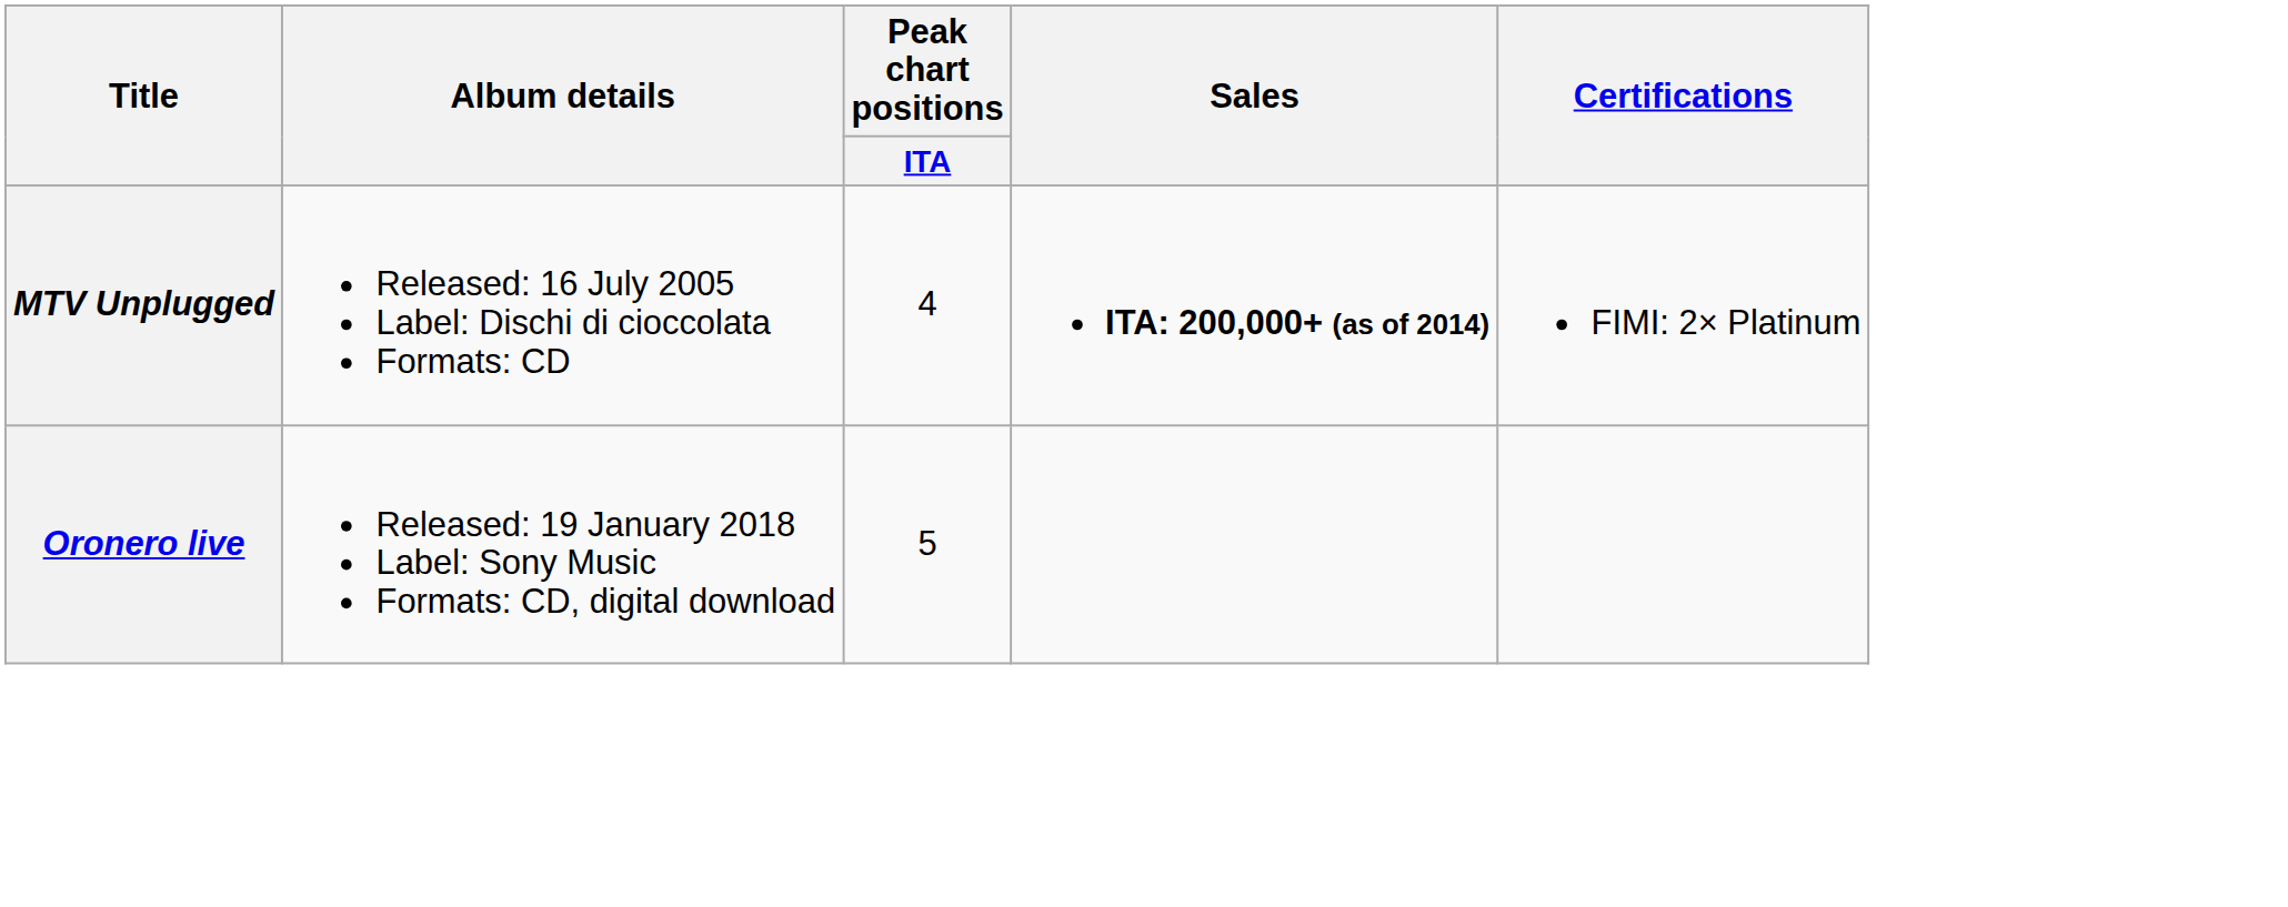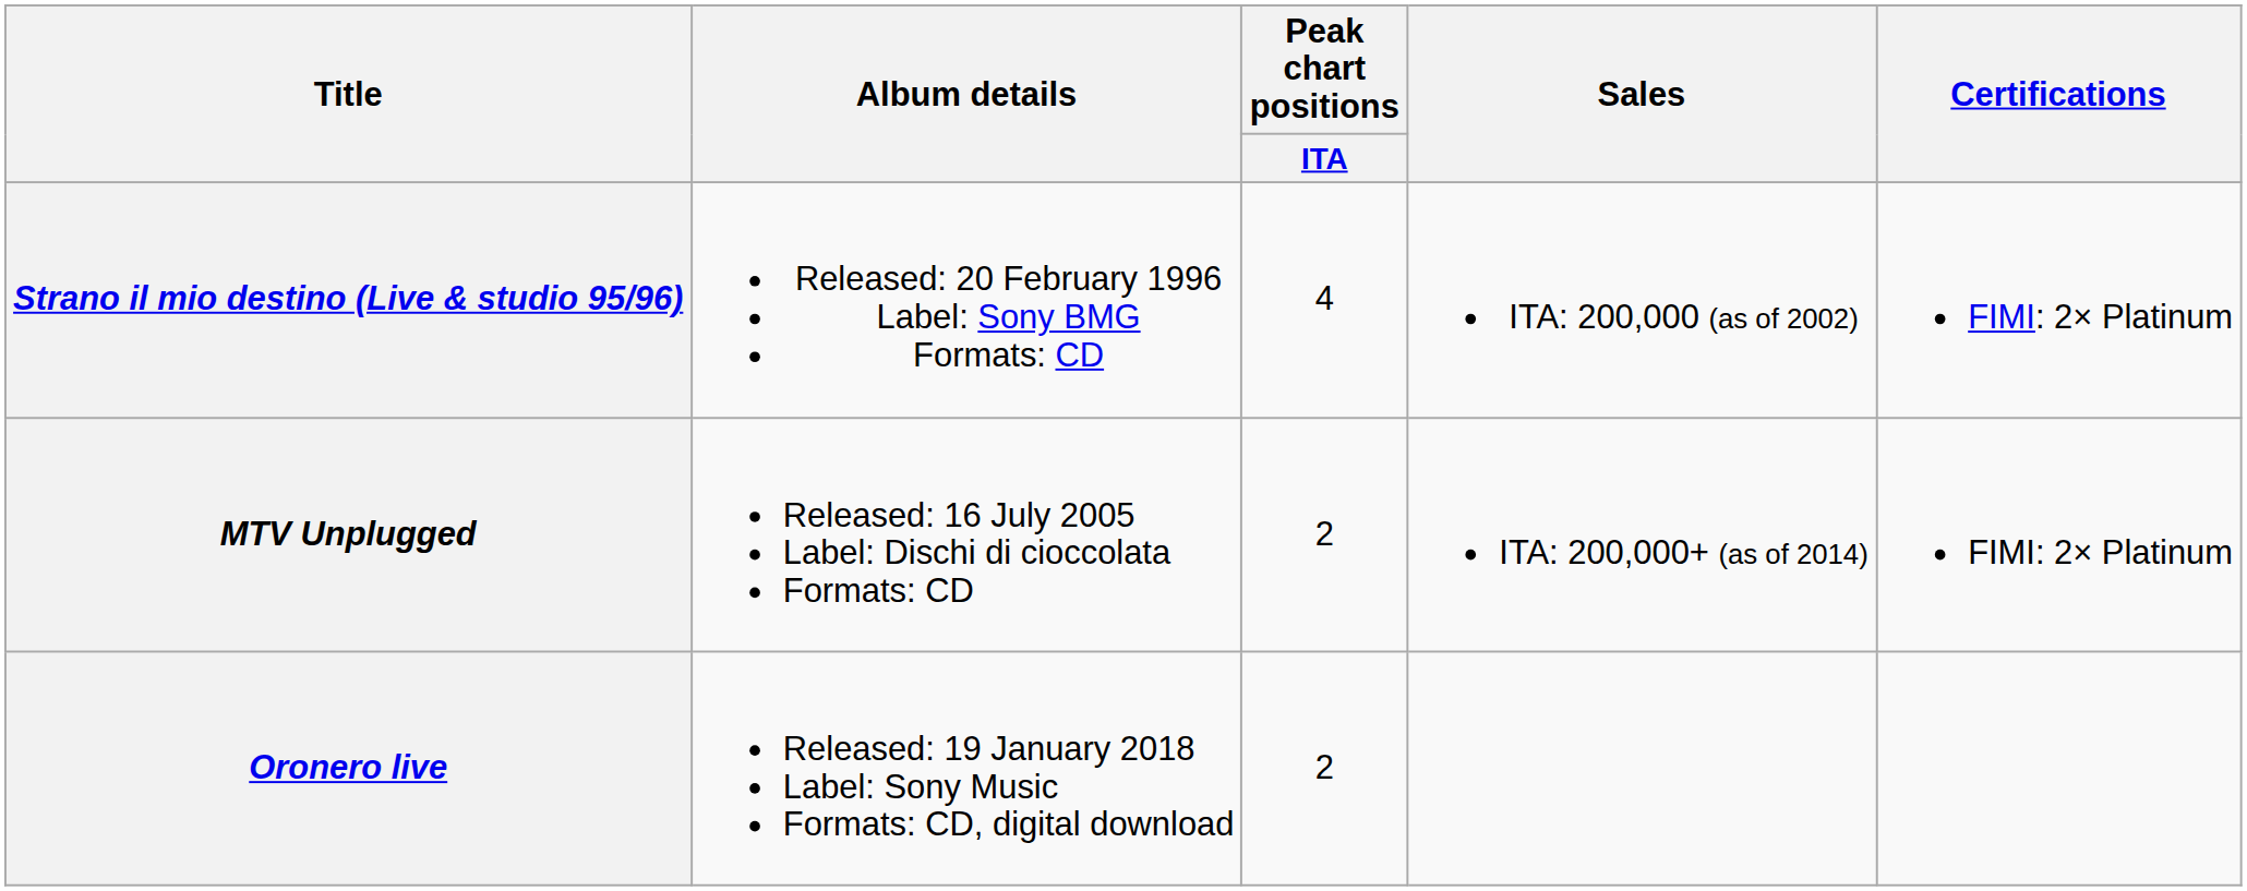+ row: Strano il mio destino (Live & studio 95/96) | Released: 20 February 1996 Label: Sony BMG Formats: CD | 4 | ITA: 200,000 (as of 2002) | FIMI: 2× Platinum
MTV Unplugged | Peak chart positions / ITA: 4 -> 2
MTV Unplugged | Sales: bold -> normal
Oronero live | Peak chart positions / ITA: 5 -> 2
